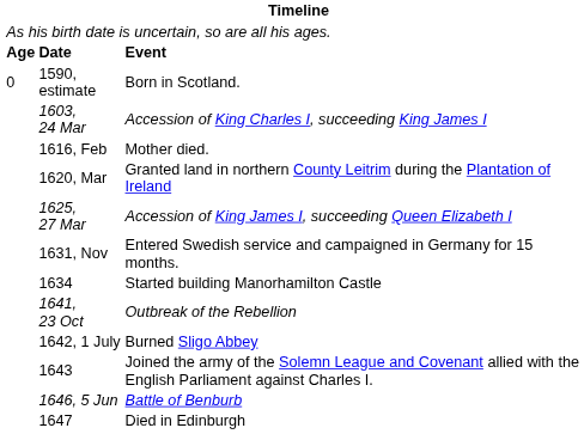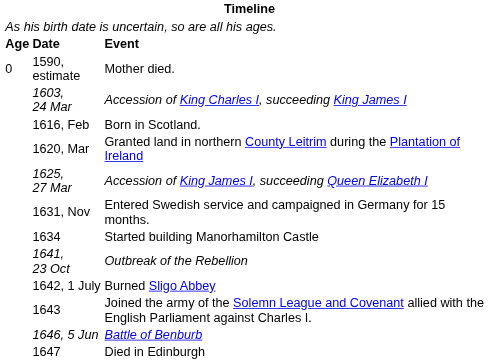1590, estimate | column 3: Born in Scotland. -> Mother died.
1616, Feb | column 3: Mother died. -> Born in Scotland.
